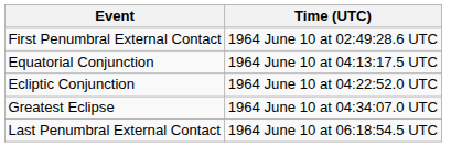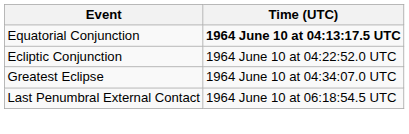- row: First Penumbral External Contact | 1964 June 10 at 02:49:28.6 UTC
Equatorial Conjunction | Time (UTC): normal -> bold
